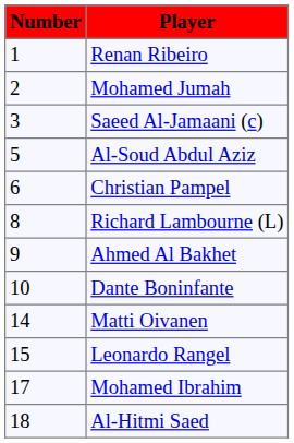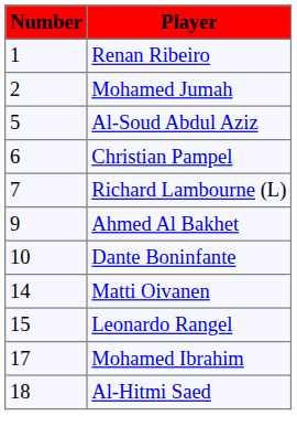- row: 3 | Saeed Al-Jamaani (c)
Richard Lambourne (L) | Number: 8 -> 7
